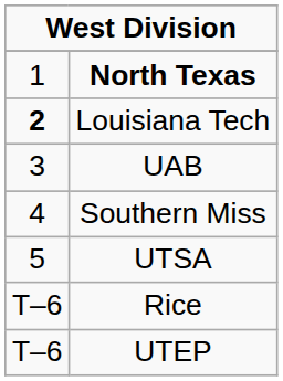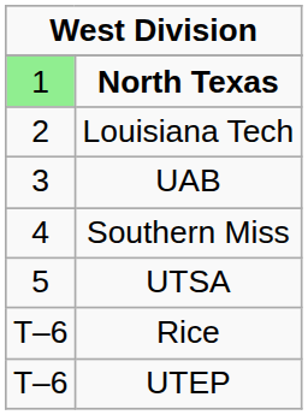North Texas | column 1: no background -> lightgreen background
Louisiana Tech | column 1: bold -> normal
